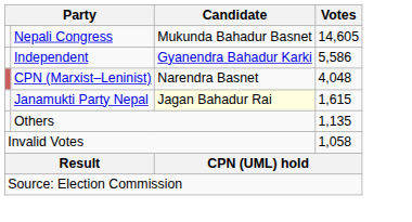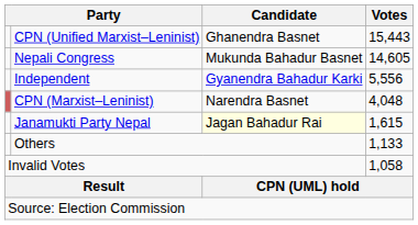+ row: CPN (Unified Marxist–Leninist) | Ghanendra Basnet | 15,443
Independent | Votes: 5,586 -> 5,556
Others | Votes: 1,135 -> 1,133
